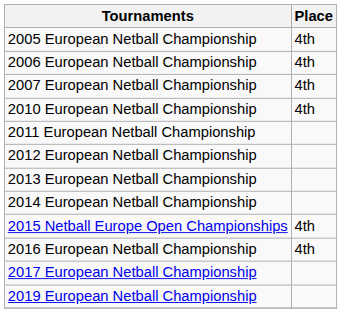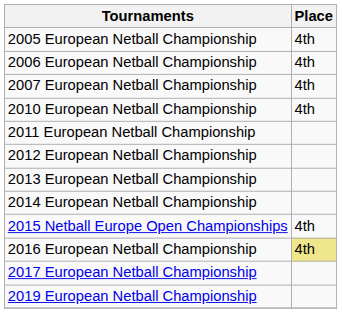2016 European Netball Championship | Place: no background -> khaki background
